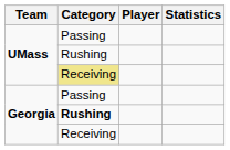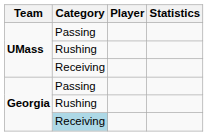UMass / Receiving | Category: khaki background -> no background
Georgia / Rushing | Category: bold -> normal
Georgia / Receiving | Category: no background -> lightblue background
